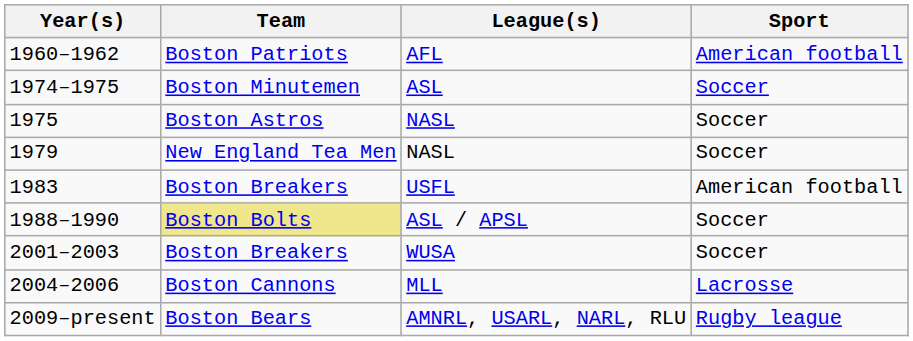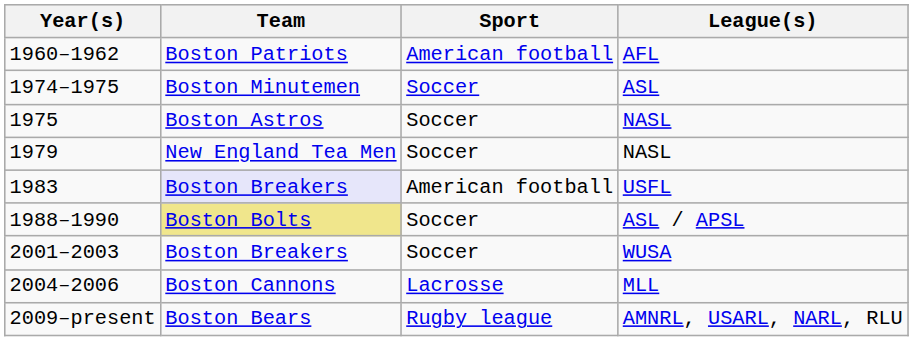columns swapped: Sport <-> League(s)
1983 | Team: no background -> lavender background
